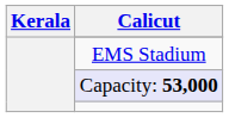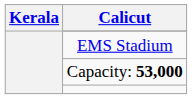Capacity: 53,000 | Calicut: lavender background -> no background
